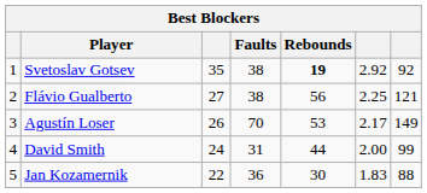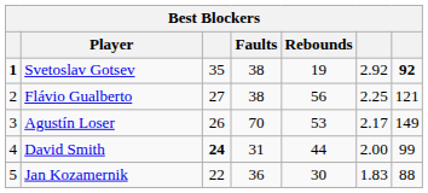Svetoslav Gotsev | column 1: normal -> bold
Svetoslav Gotsev | Rebounds: bold -> normal
Svetoslav Gotsev | column 7: normal -> bold
David Smith | column 3: normal -> bold
